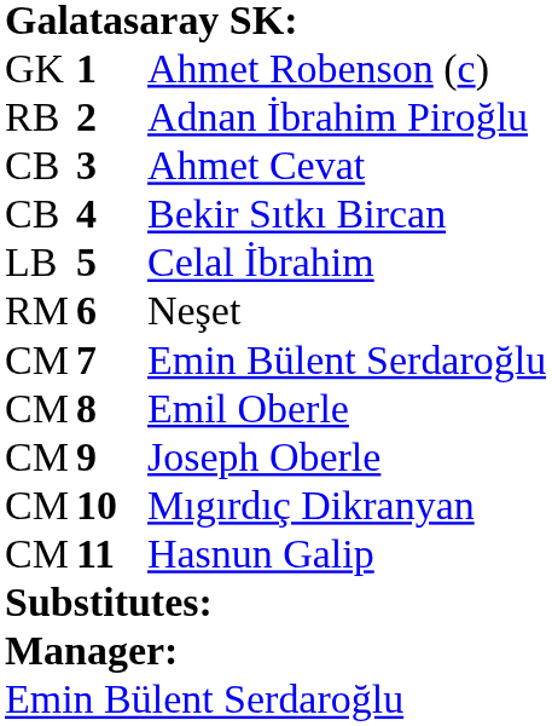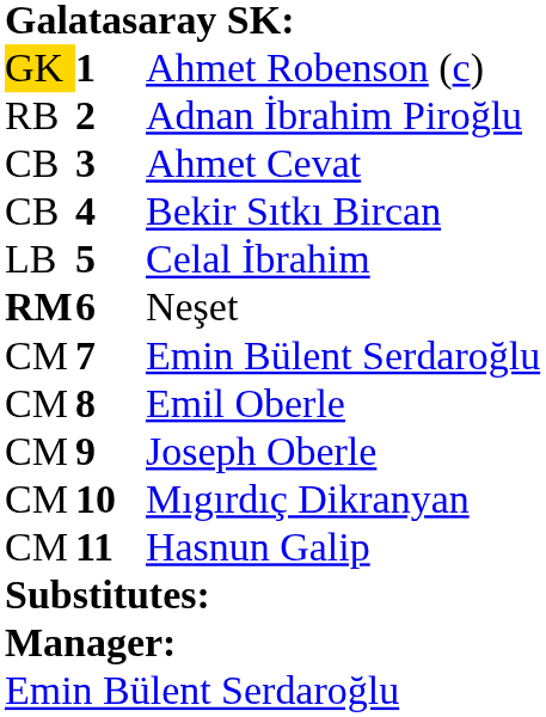Ahmet Robenson (c) | column 1: no background -> gold background
Neşet | column 1: normal -> bold
